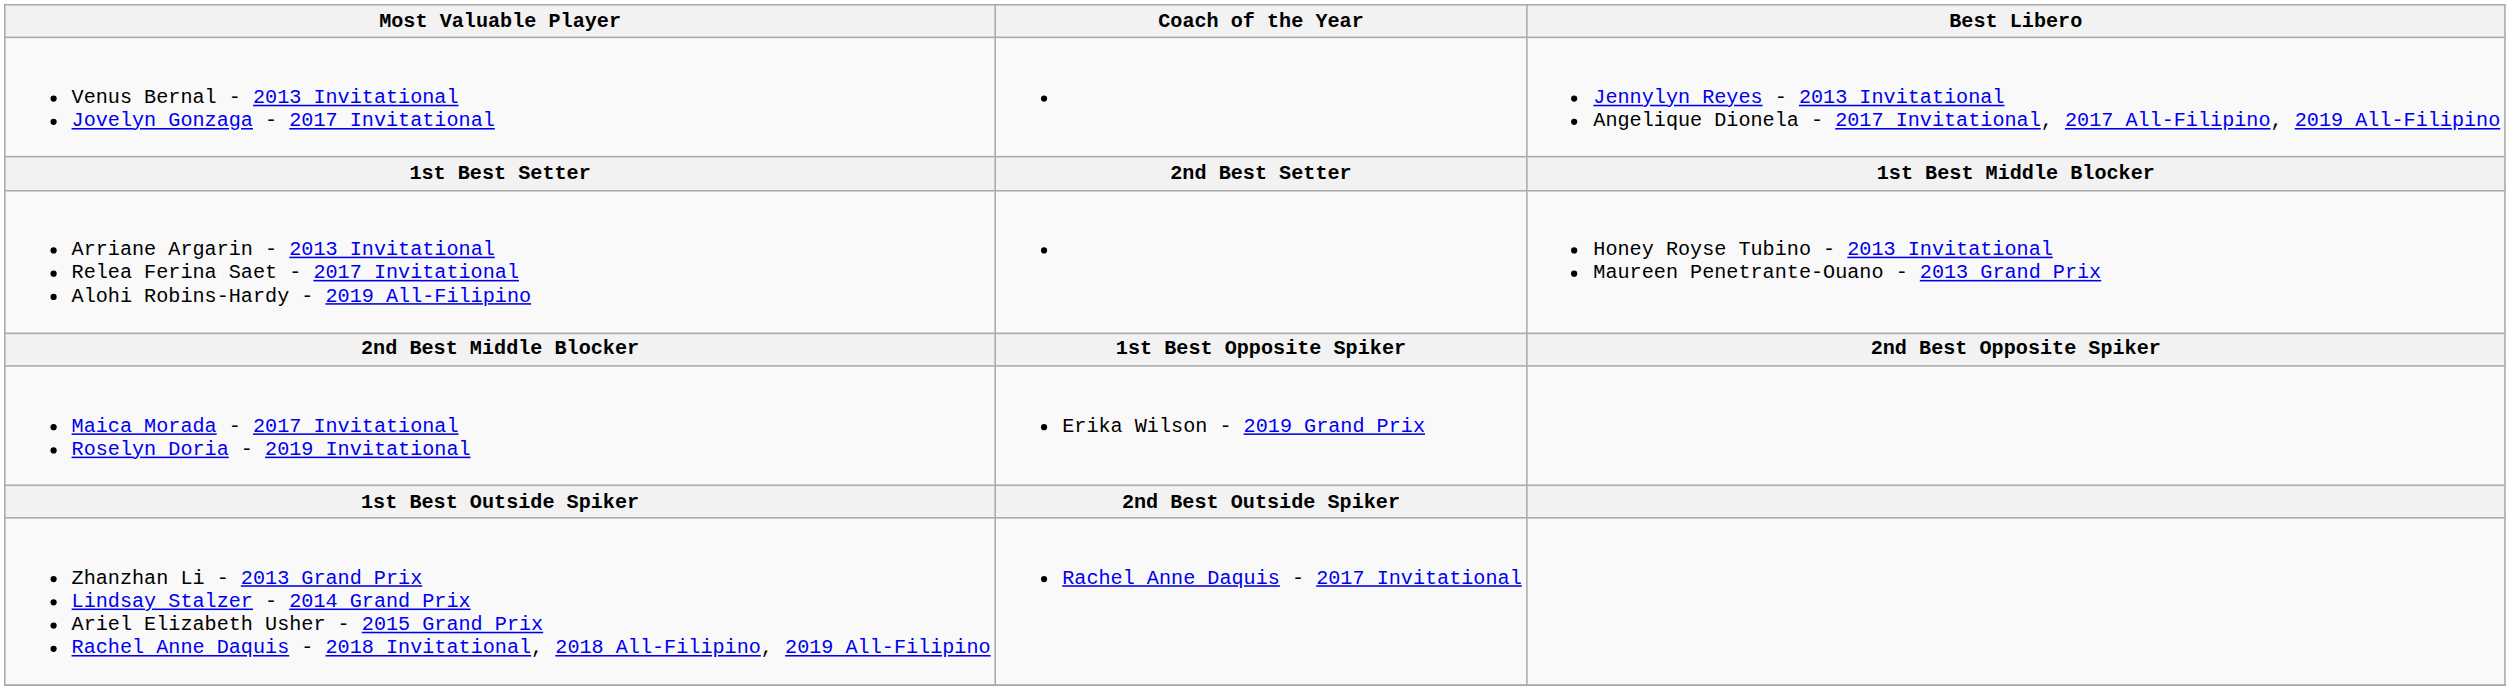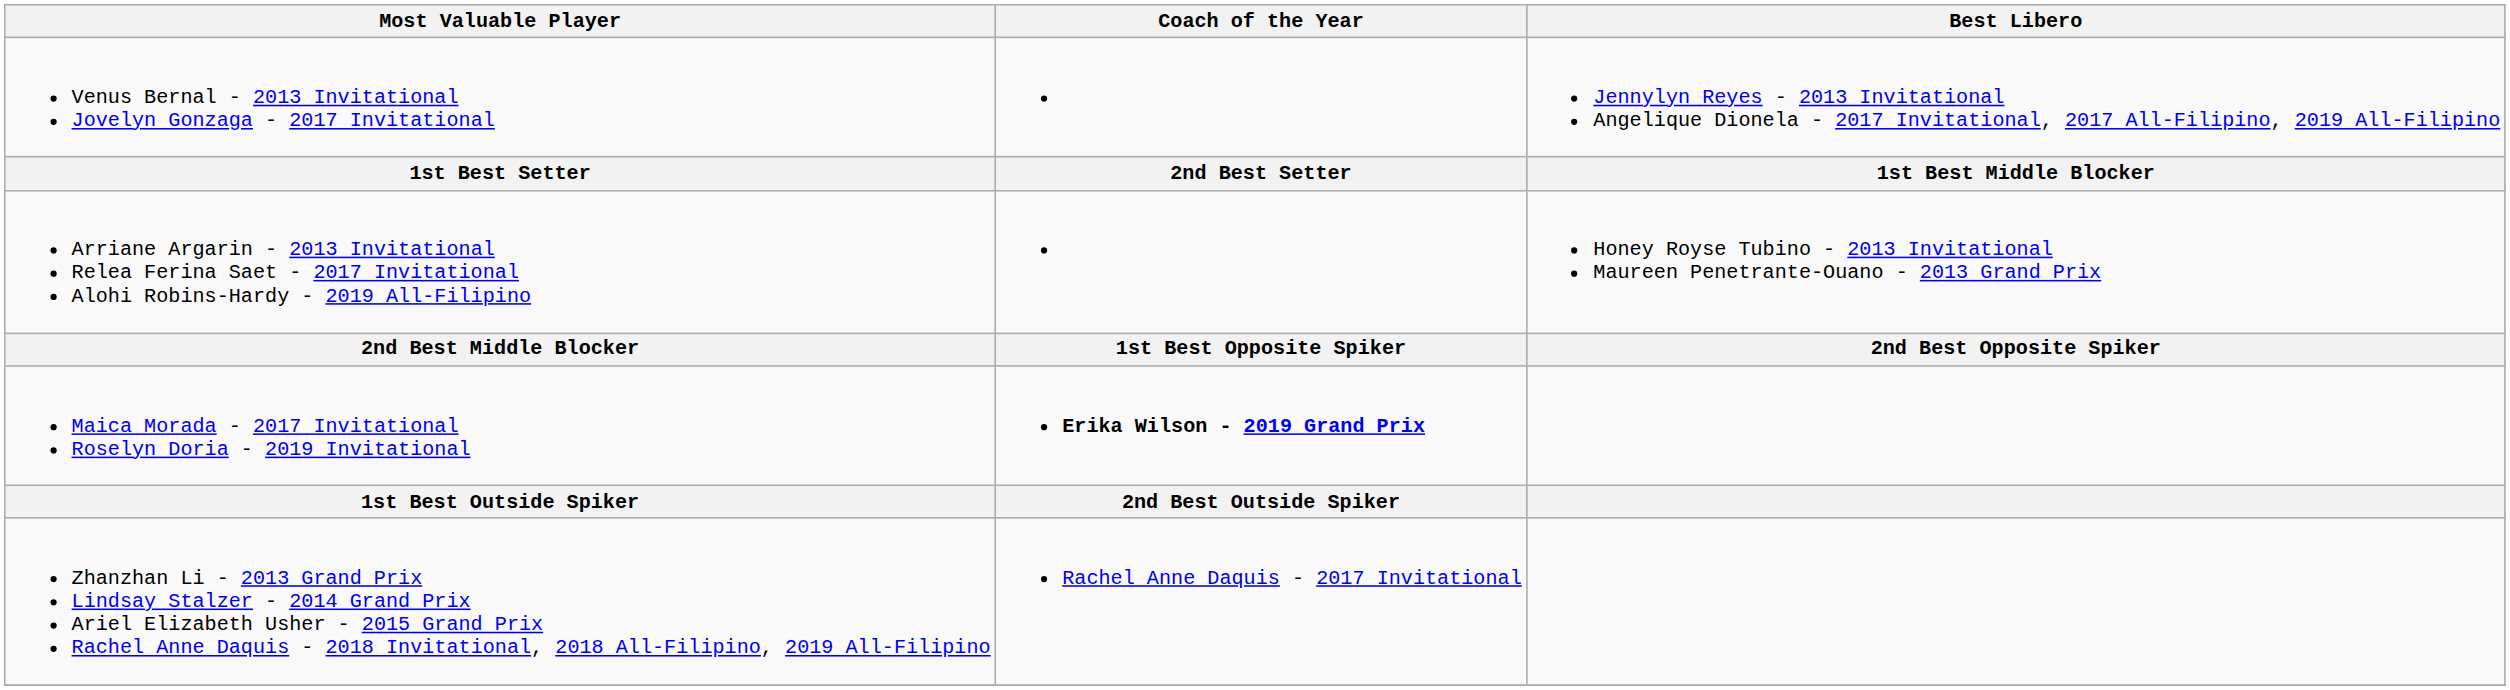row 6 | Coach of the Year: normal -> bold
